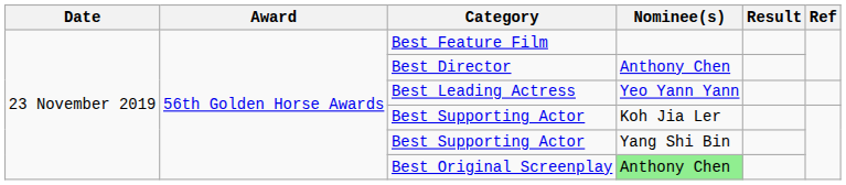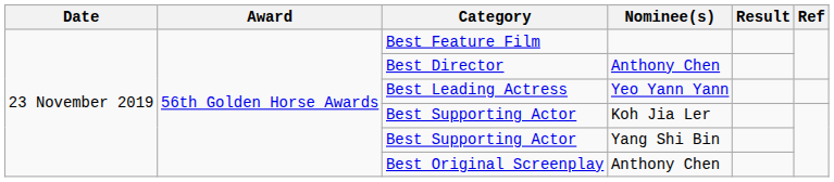Best Original Screenplay | Nominee(s): lightgreen background -> no background
